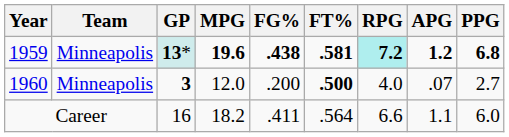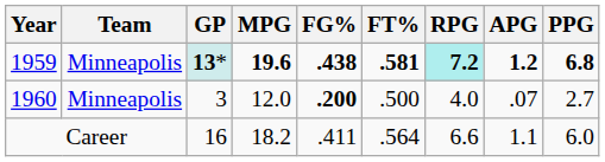1960 | GP: bold -> normal
1960 | FG%: normal -> bold
1960 | FT%: bold -> normal
